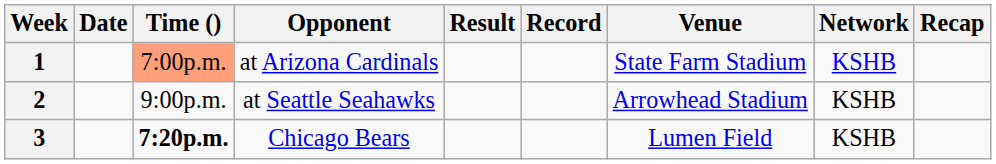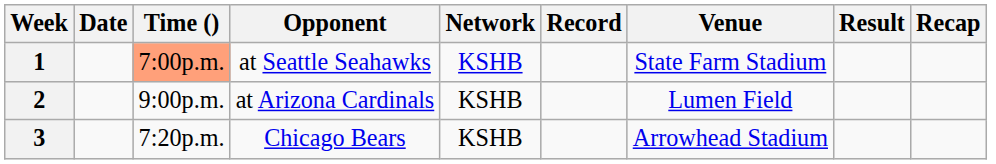columns swapped: Result <-> Network
1 | Opponent: at Arizona Cardinals -> at Seattle Seahawks
2 | Opponent: at Seattle Seahawks -> at Arizona Cardinals
2 | Venue: Arrowhead Stadium -> Lumen Field
3 | Time (): bold -> normal
3 | Venue: Lumen Field -> Arrowhead Stadium
